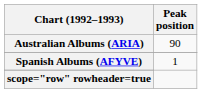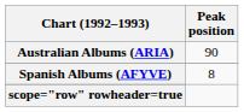Spanish Albums (AFYVE) | Peak position: 1 -> 8
